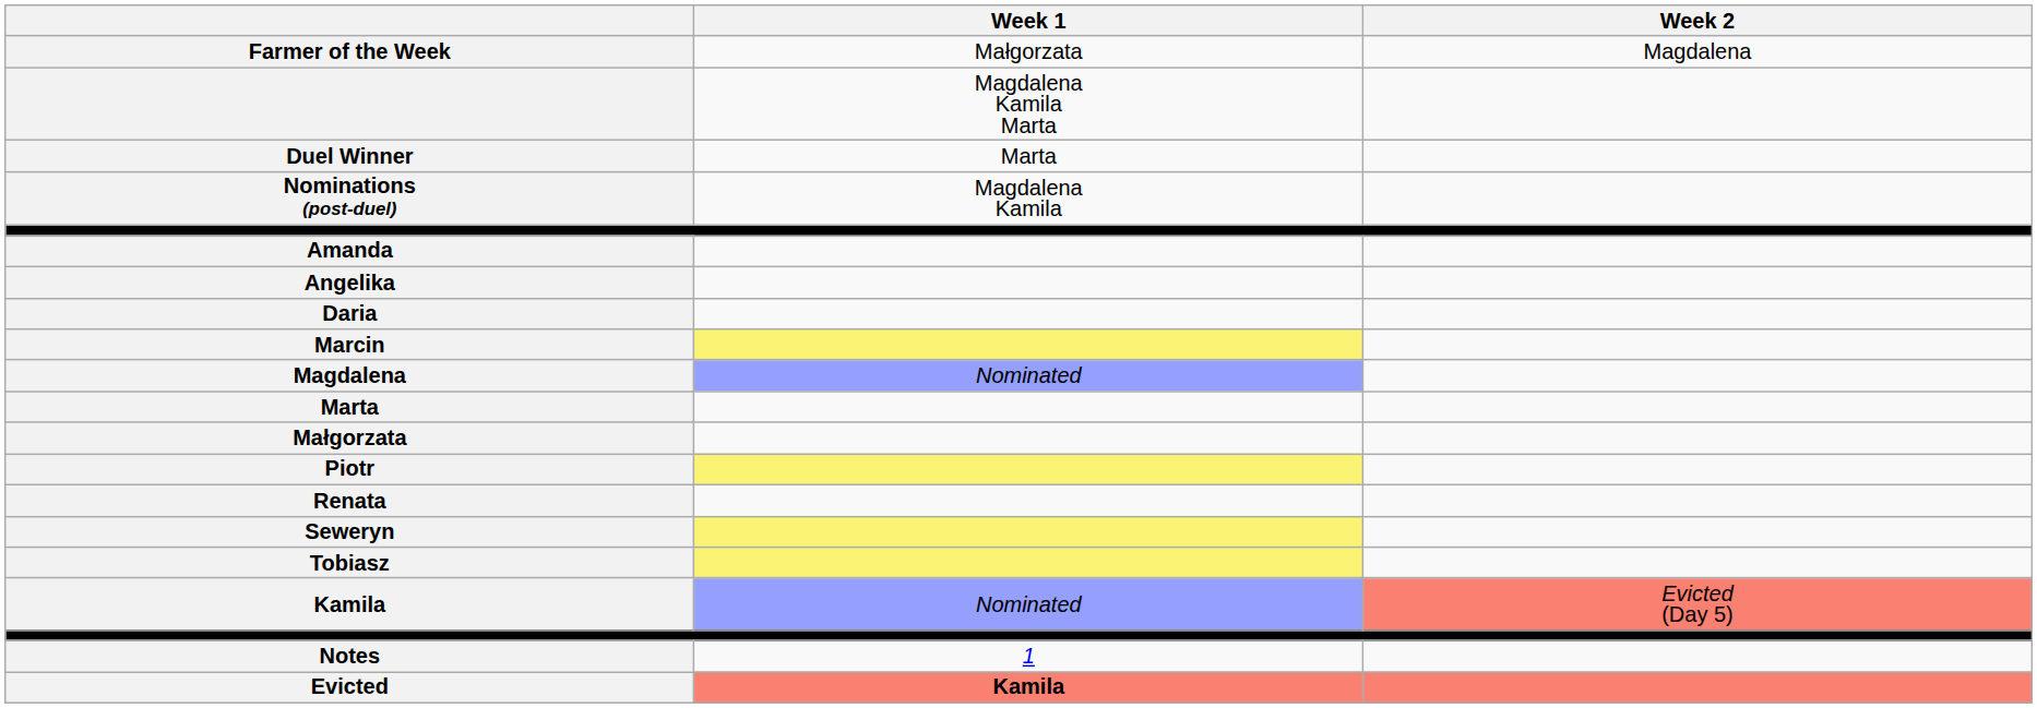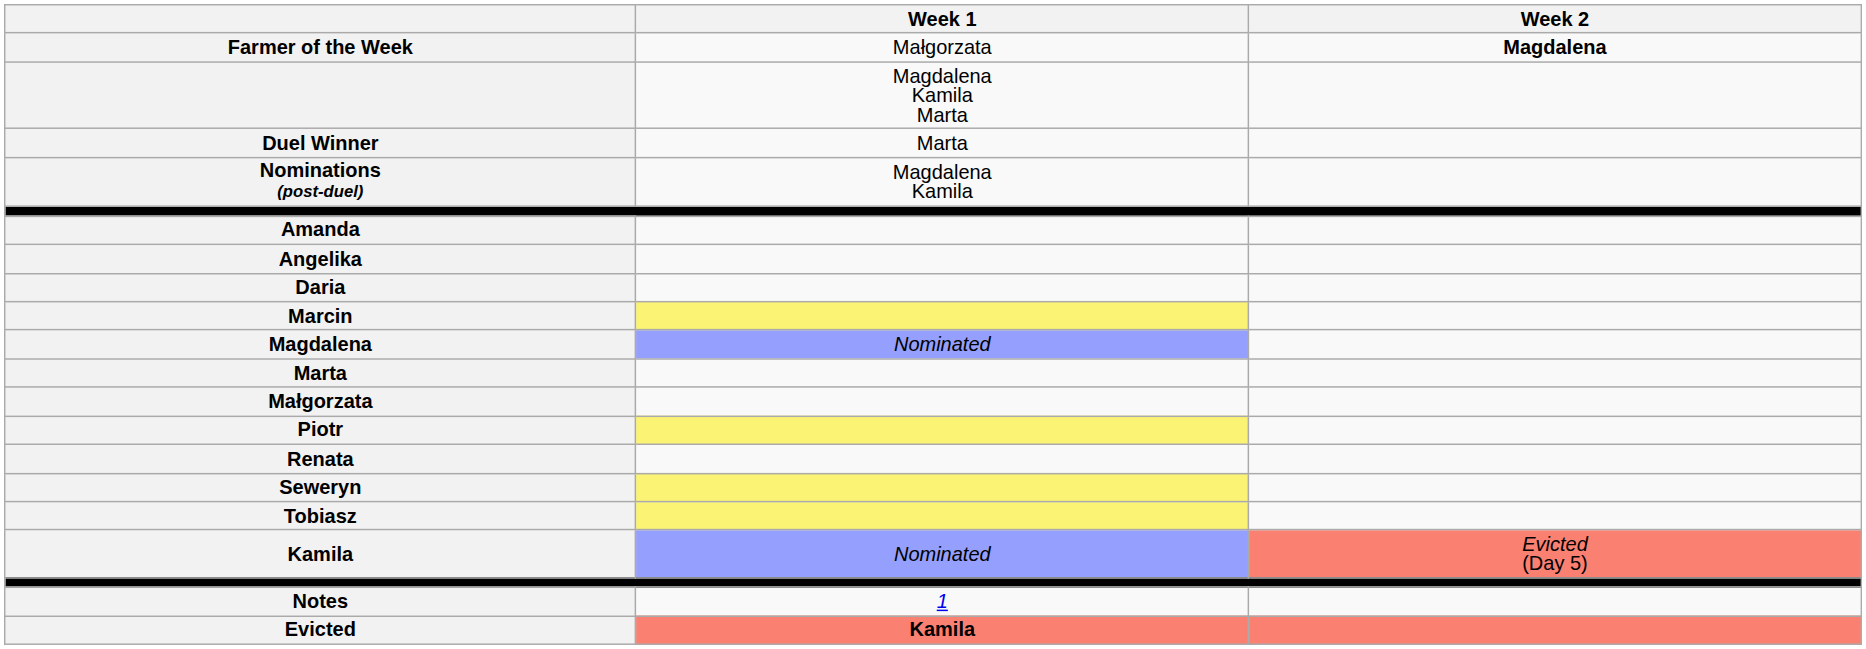Farmer of the Week | Week 2: normal -> bold
